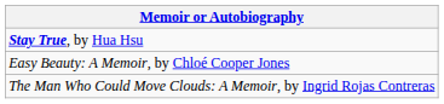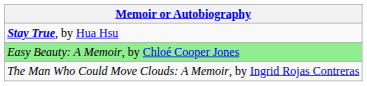row 3 | column 1: no background -> lightgreen background
